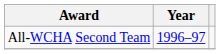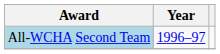row 2 | Award: no background -> lightblue background
